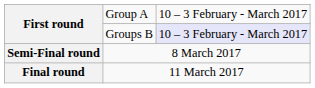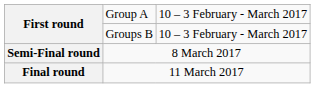First round / Groups B | column 3: lavender background -> no background
